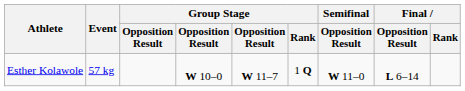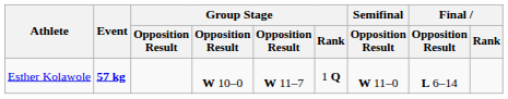Esther Kolawole | Event: normal -> bold
